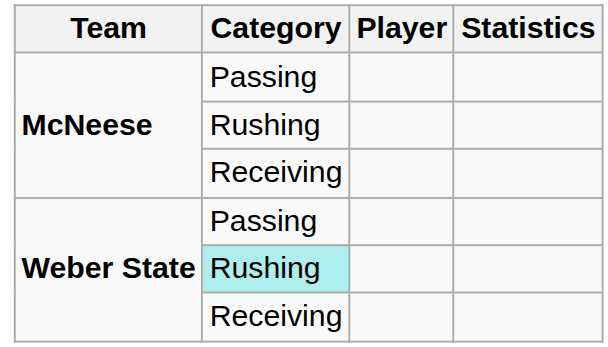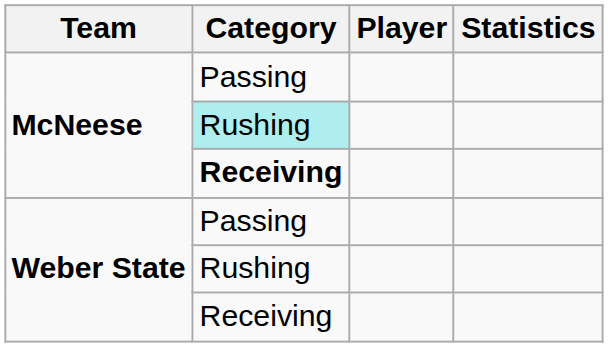McNeese / Rushing | Category: no background -> paleturquoise background
McNeese / Receiving | Category: normal -> bold
Weber State / Rushing | Category: paleturquoise background -> no background
